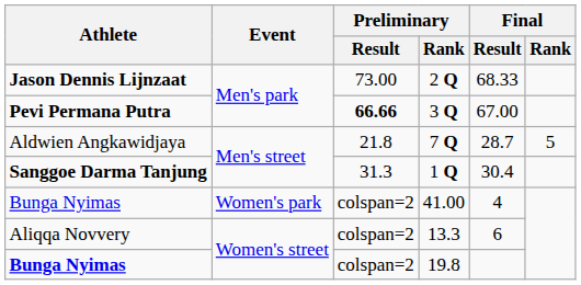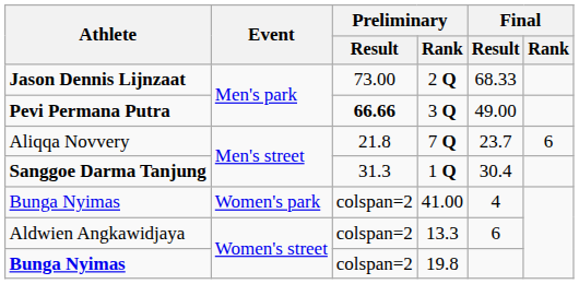3 Q | Final / Result: 67.00 -> 49.00
7 Q | Athlete: Aldwien Angkawidjaya -> Aliqqa Novvery
7 Q | Final / Result: 28.7 -> 23.7
7 Q | Final / Rank: 5 -> 6
13.3 | Athlete: Aliqqa Novvery -> Aldwien Angkawidjaya
